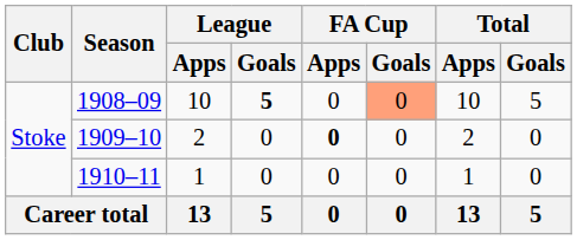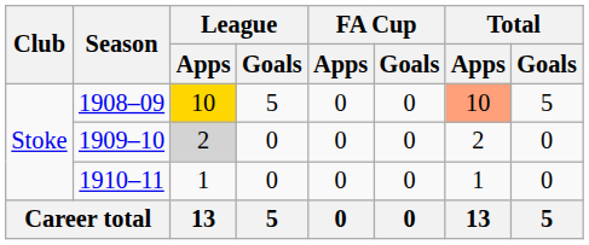1908–09 | League / Apps: no background -> gold background
1908–09 | League / Goals: bold -> normal
1908–09 | FA Cup / Goals: lightsalmon background -> no background
1908–09 | Total / Apps: no background -> lightsalmon background
1909–10 | League / Apps: no background -> lightgrey background
1909–10 | FA Cup / Apps: bold -> normal
